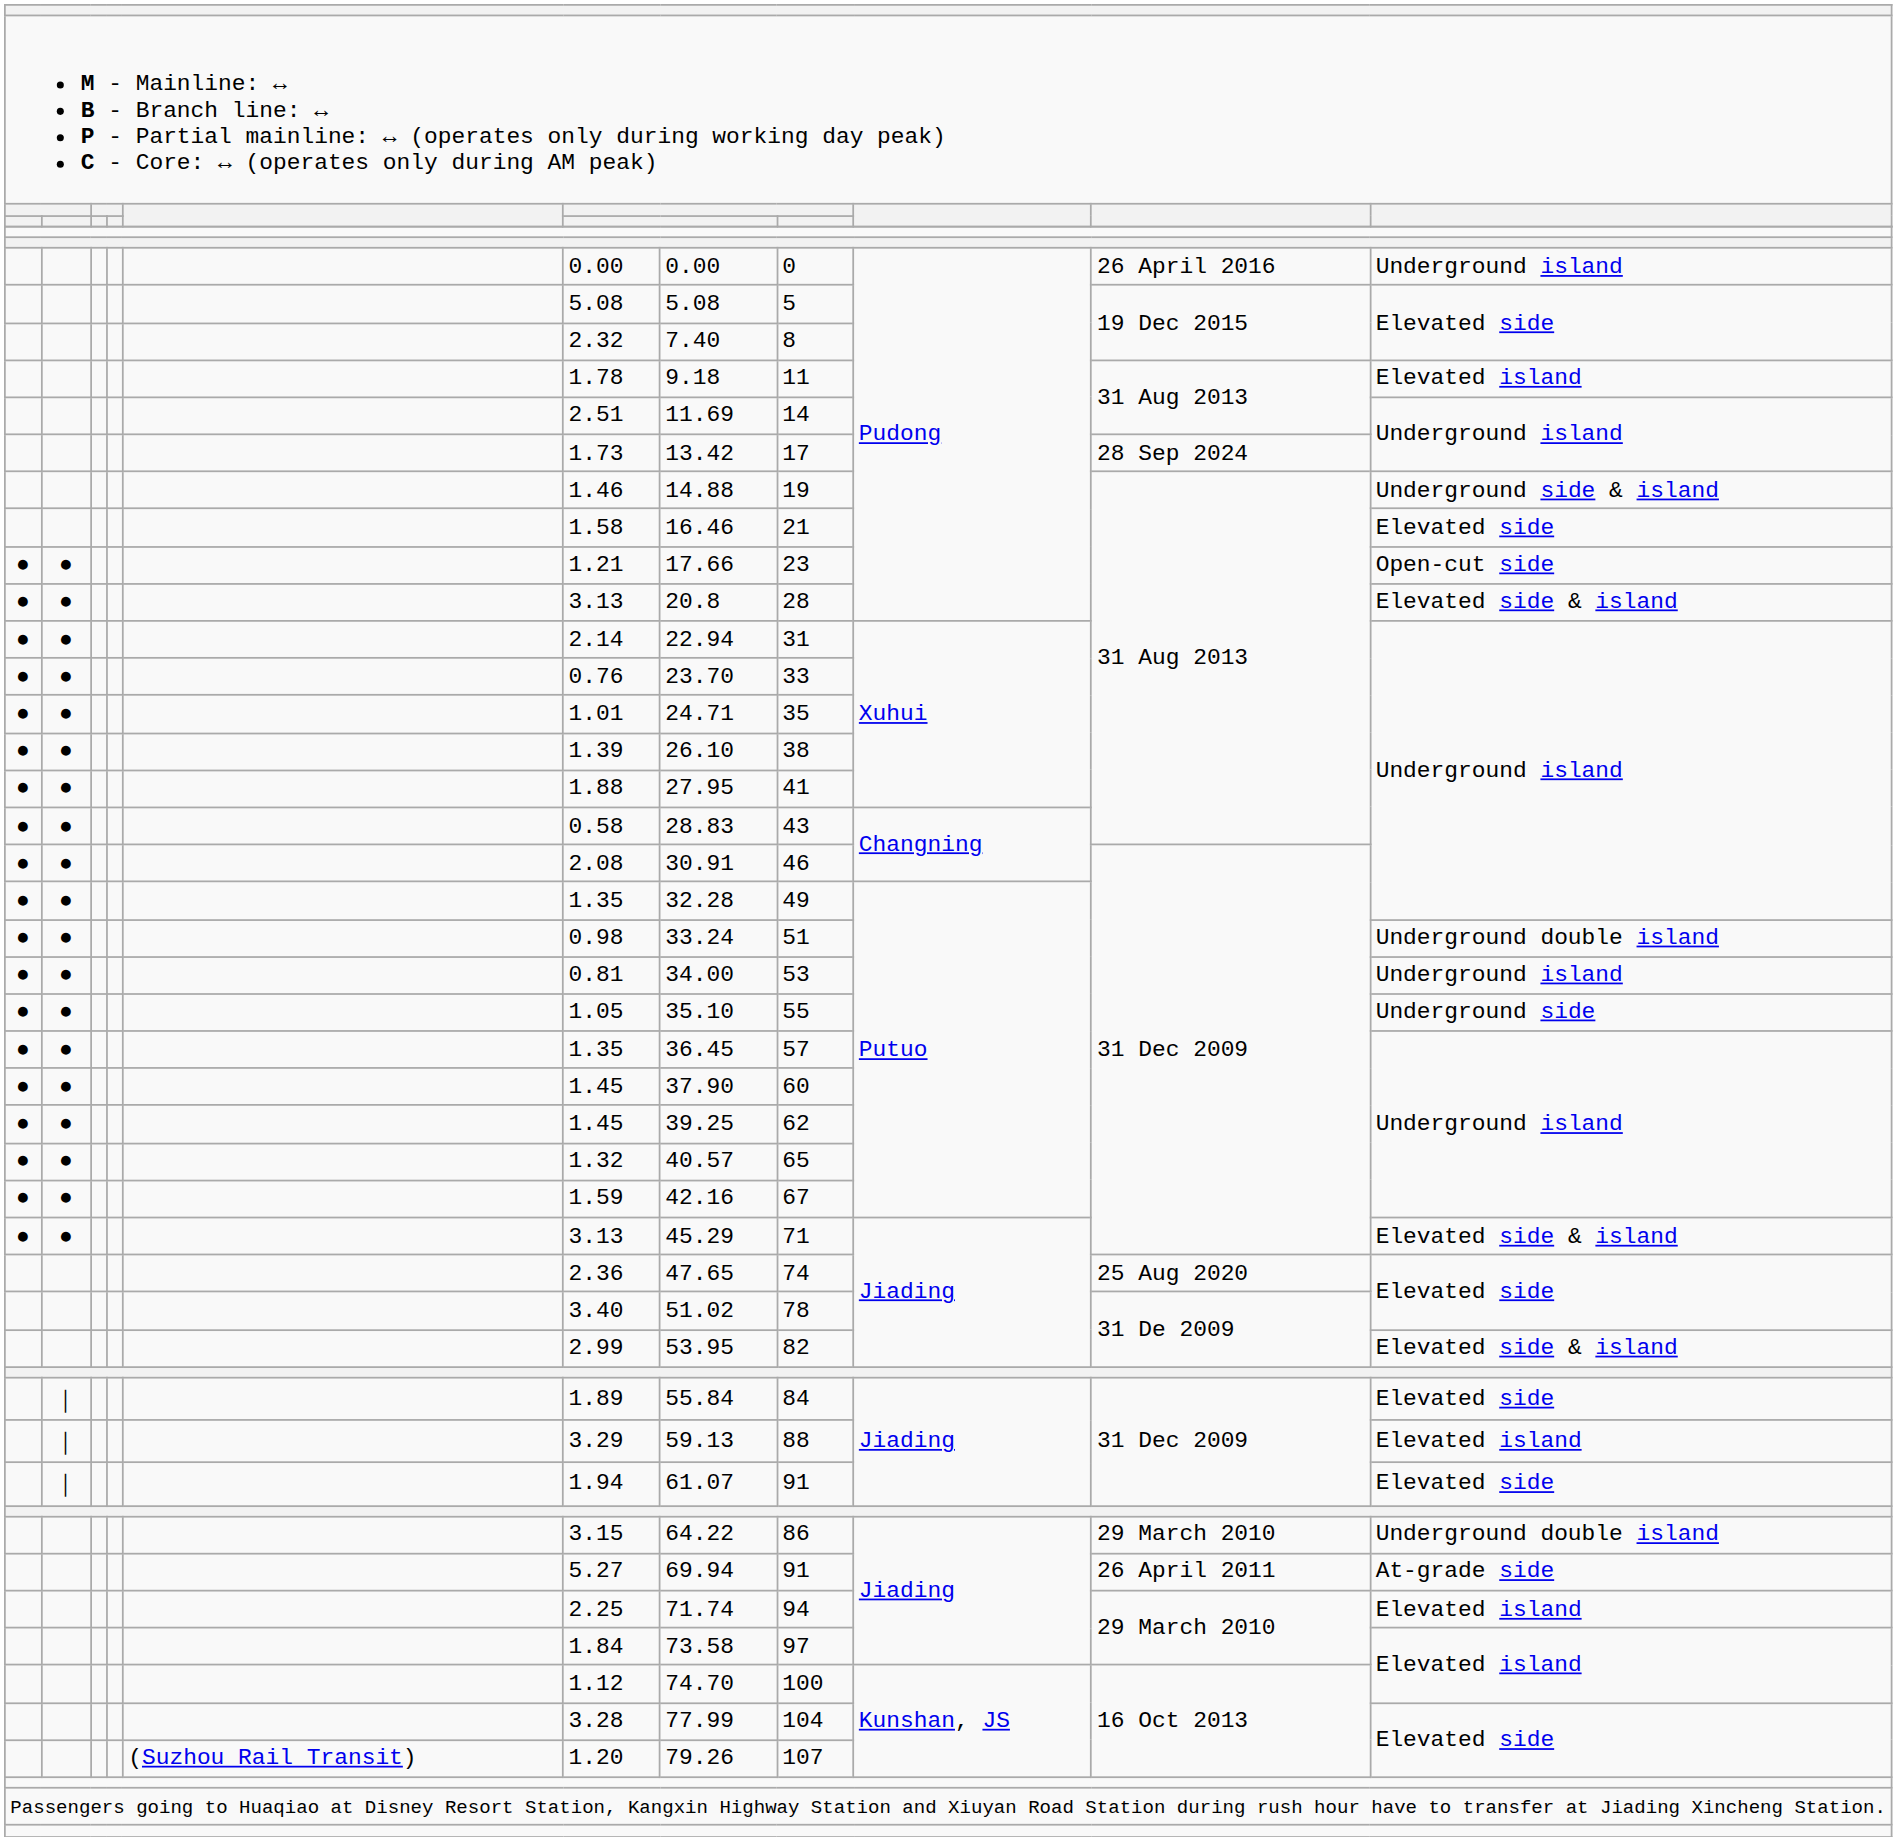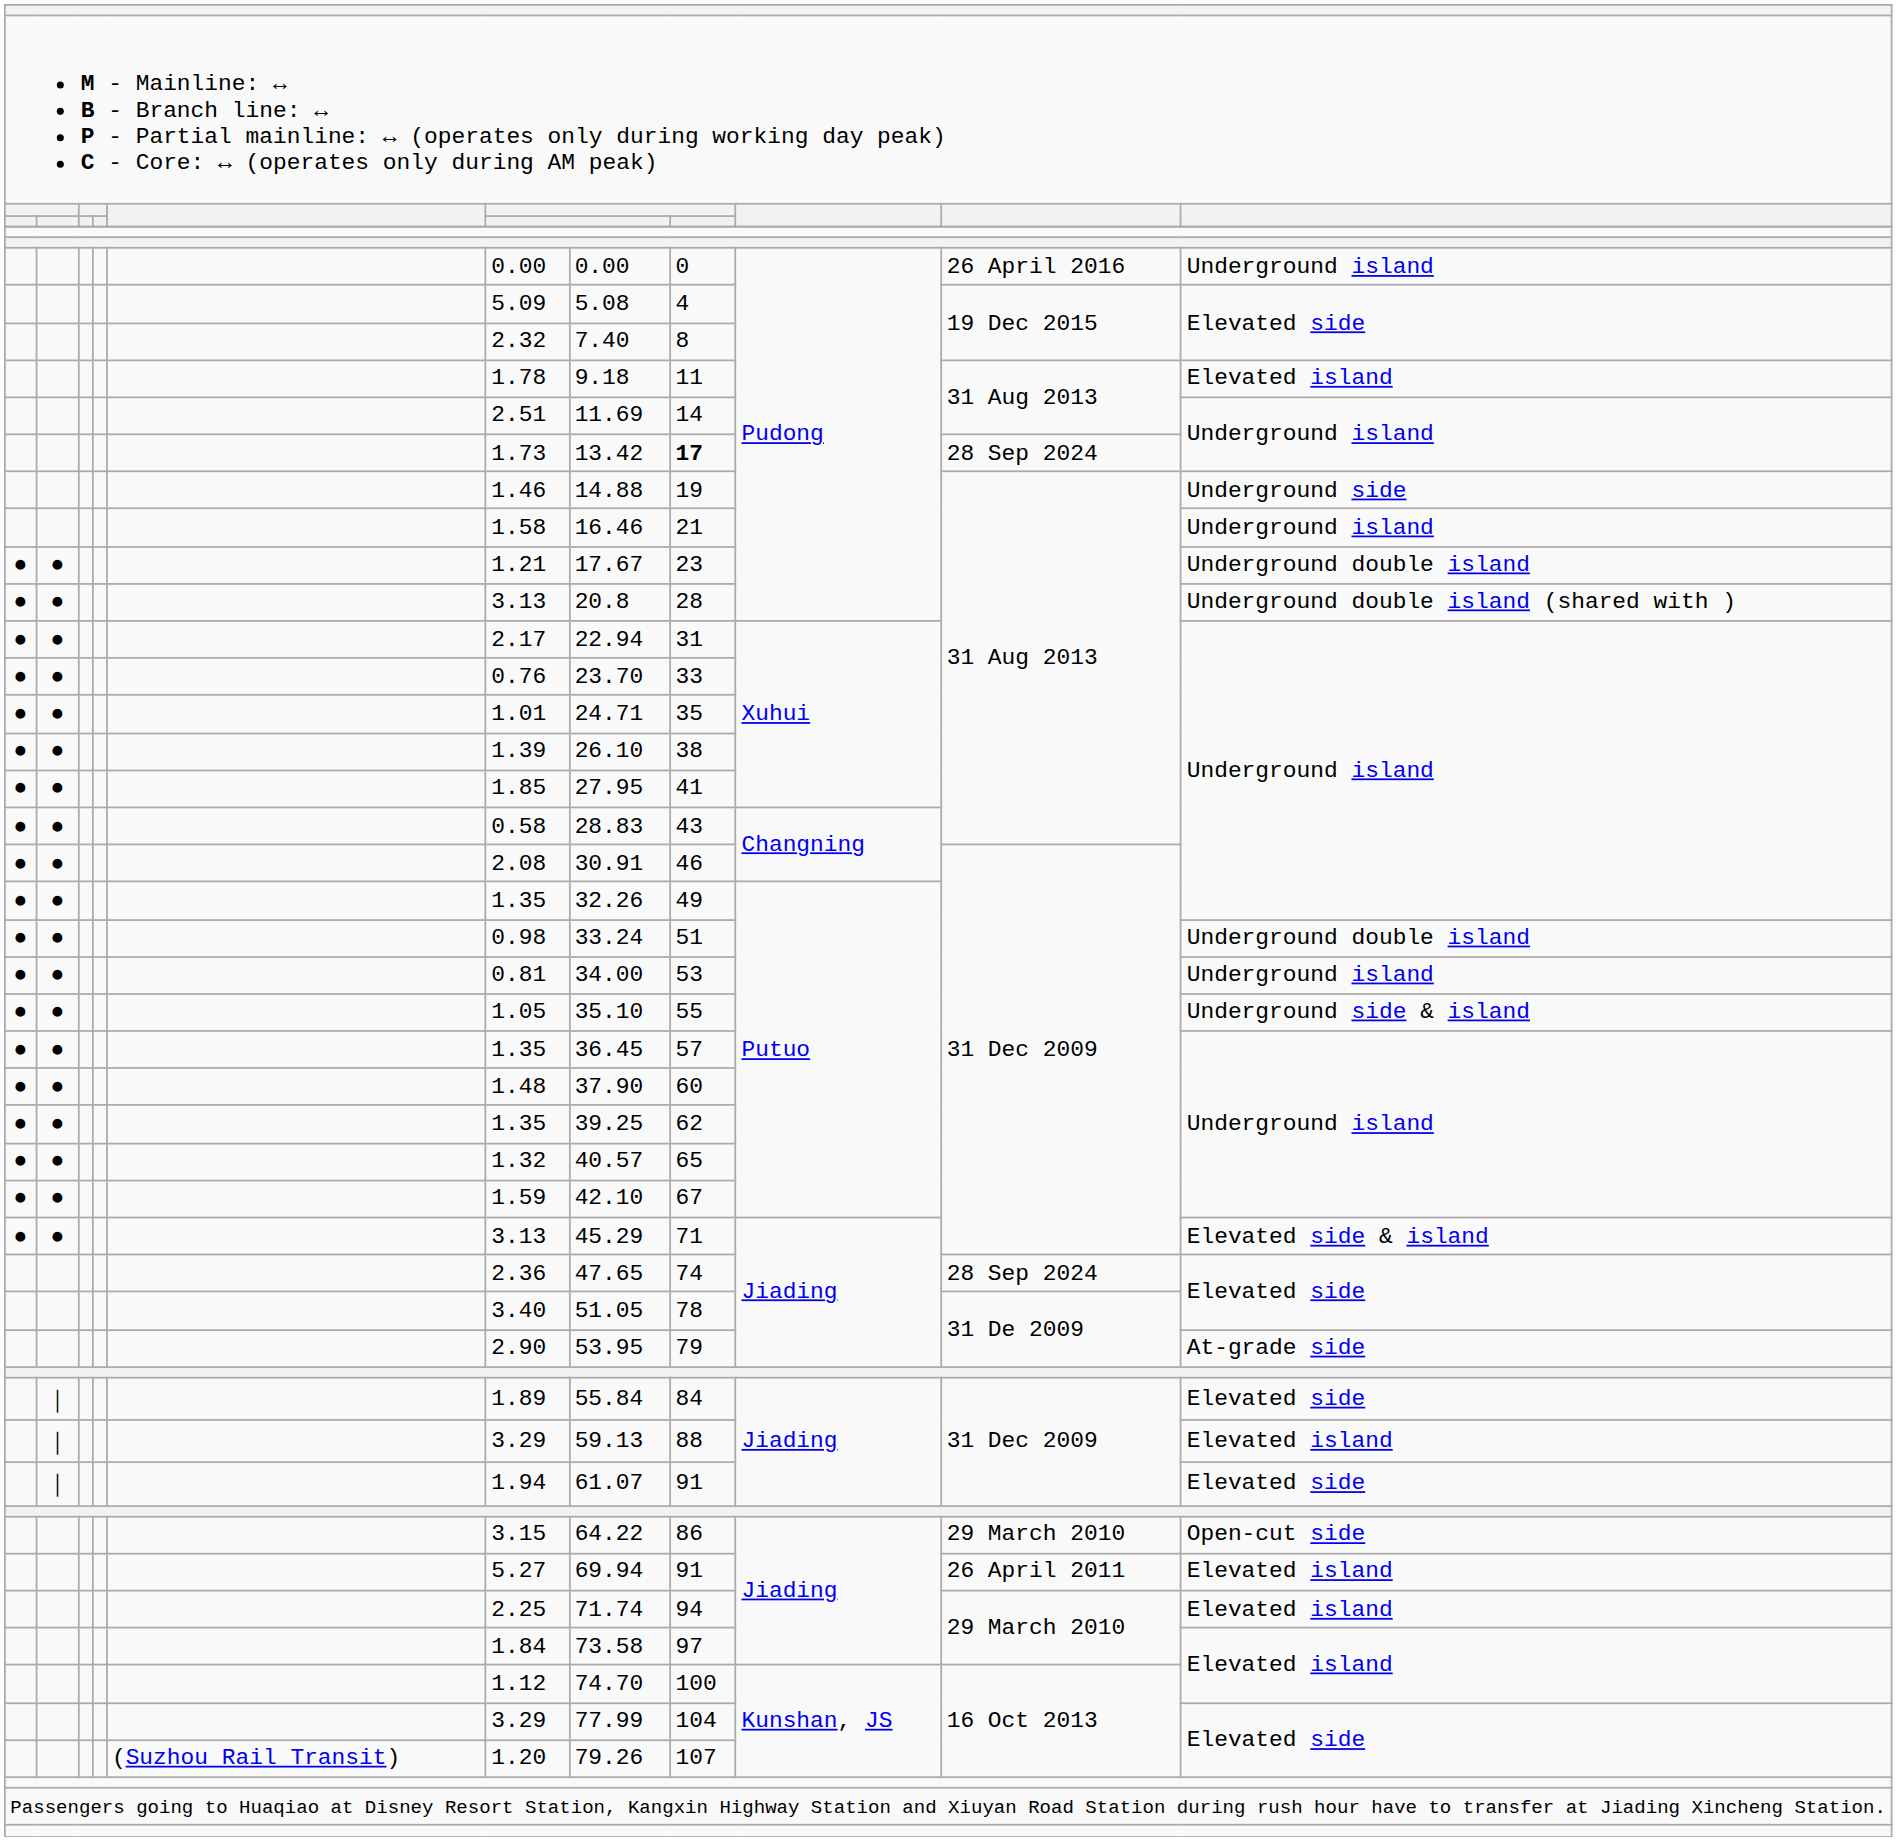row 8 | column 6: 5.08 -> 5.09
row 8 | column 8: 5 -> 4
row 12 | column 8: normal -> bold
row 13 | column 11: Underground side & island -> Underground side
row 14 | column 11: Elevated side -> Underground island
row 15 | column 7: 17.66 -> 17.67
row 15 | column 11: Open-cut side -> Underground double island
row 16 | column 11: Elevated side & island -> Underground double island (shared with )
row 17 | column 6: 2.14 -> 2.17
row 21 | column 6: 1.88 -> 1.85
row 24 | column 7: 32.28 -> 32.26
row 27 | column 11: Underground side -> Underground side & island
row 29 | column 6: 1.45 -> 1.48
row 30 | column 6: 1.45 -> 1.35
row 32 | column 7: 42.16 -> 42.10
row 34 | column 10: 25 Aug 2020 -> 28 Sep 2024
row 35 | column 7: 51.02 -> 51.05
row 36 | column 6: 2.99 -> 2.90
row 36 | column 8: 82 -> 79
row 36 | column 11: Elevated side & island -> At-grade side
row 42 | column 11: Underground double island -> Open-cut side
row 43 | column 11: At-grade side -> Elevated island
row 47 | column 6: 3.28 -> 3.29
